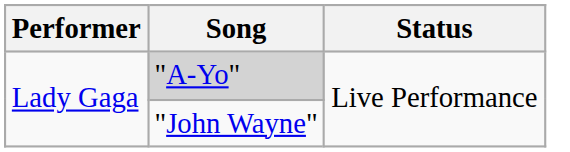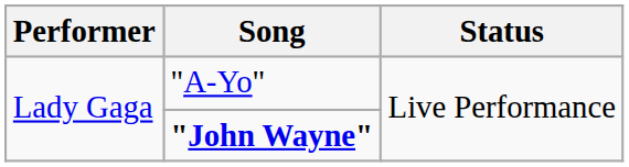"A-Yo" | Song: lightgrey background -> no background
"John Wayne" | Song: normal -> bold
